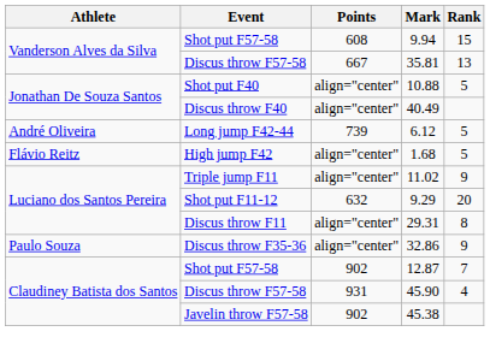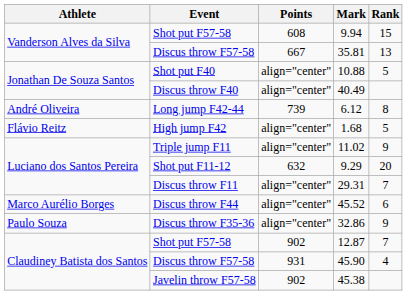6.12 | Rank: 5 -> 8
29.31 | Rank: 8 -> 7
+ row: Marco Aurélio Borges | Discus throw F44 | align="center" | 45.52 | 6
